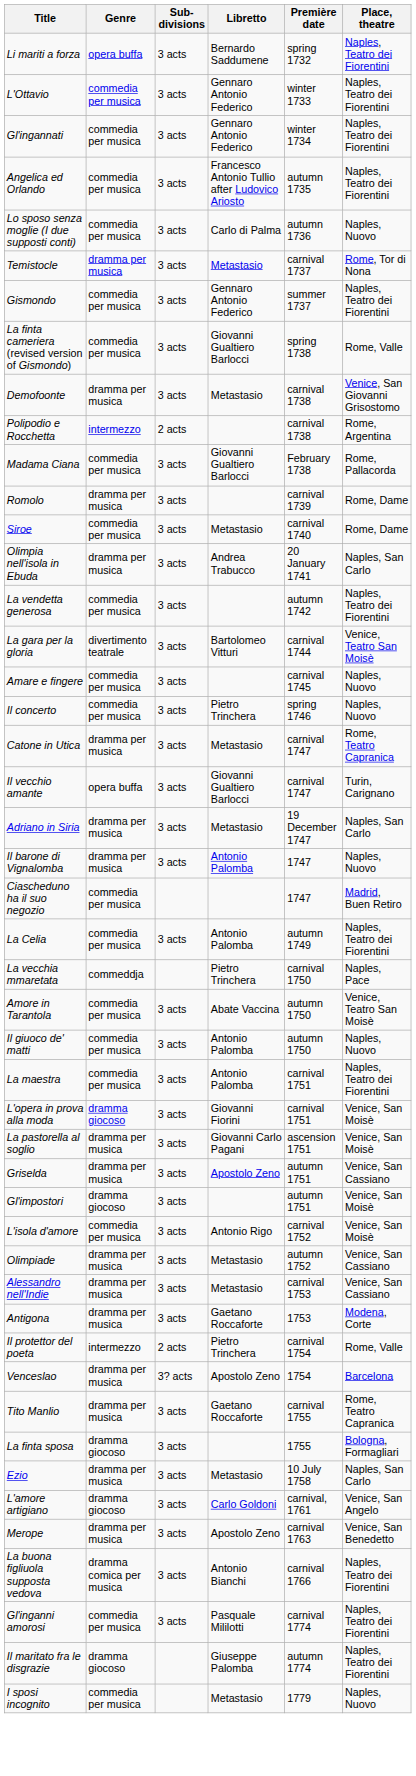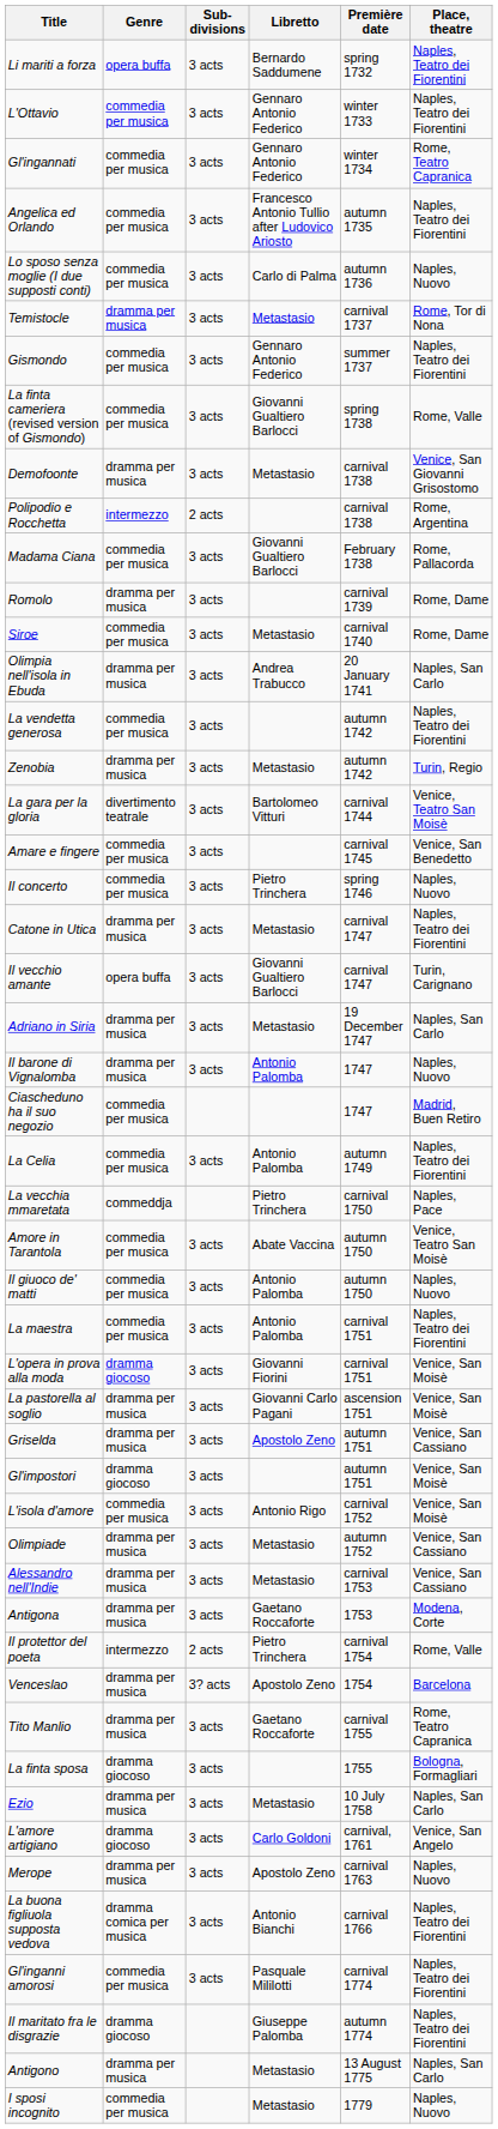Gl'ingannati | Place, theatre: Naples, Teatro dei Fiorentini -> Rome, Teatro Capranica
+ row: Zenobia | dramma per musica | 3 acts | Metastasio | autumn 1742 | Turin, Regio
Amare e fingere | Place, theatre: Naples, Nuovo -> Venice, San Benedetto
Catone in Utica | Place, theatre: Rome, Teatro Capranica -> Naples, Teatro dei Fiorentini
Merope | Place, theatre: Venice, San Benedetto -> Naples, Nuovo
+ row: Antigono | dramma per musica | Metastasio | 13 August 1775 | Naples, San Carlo
